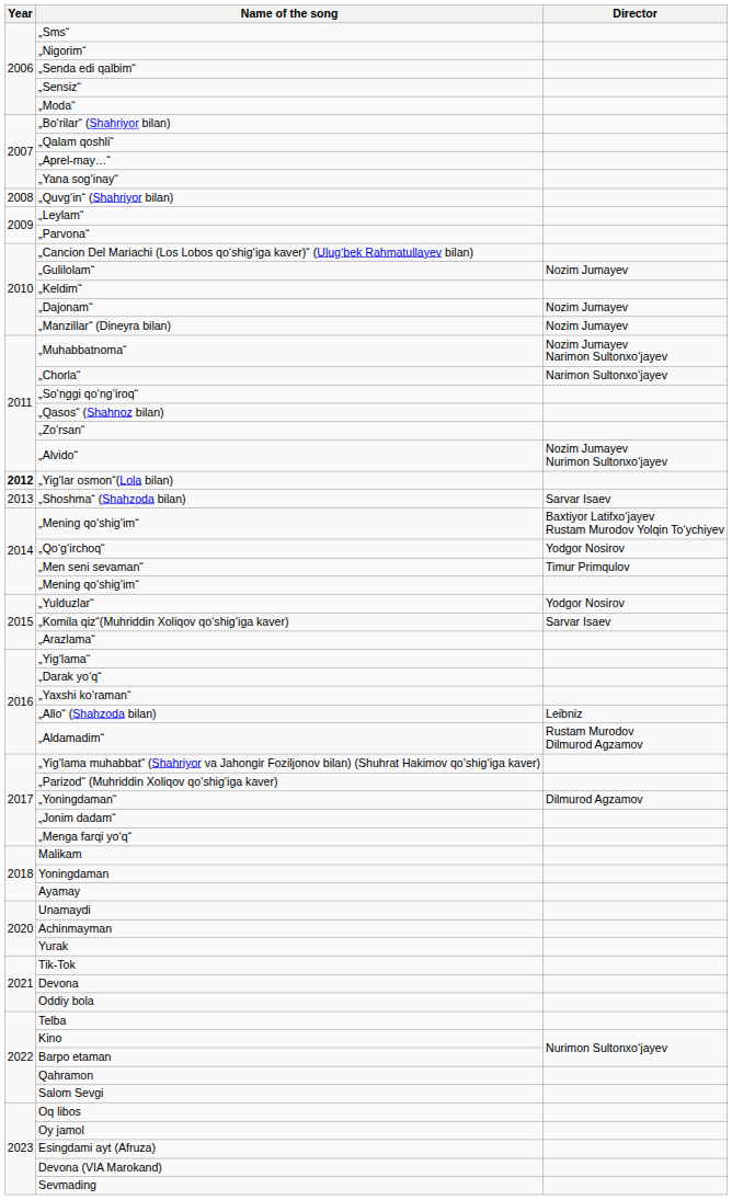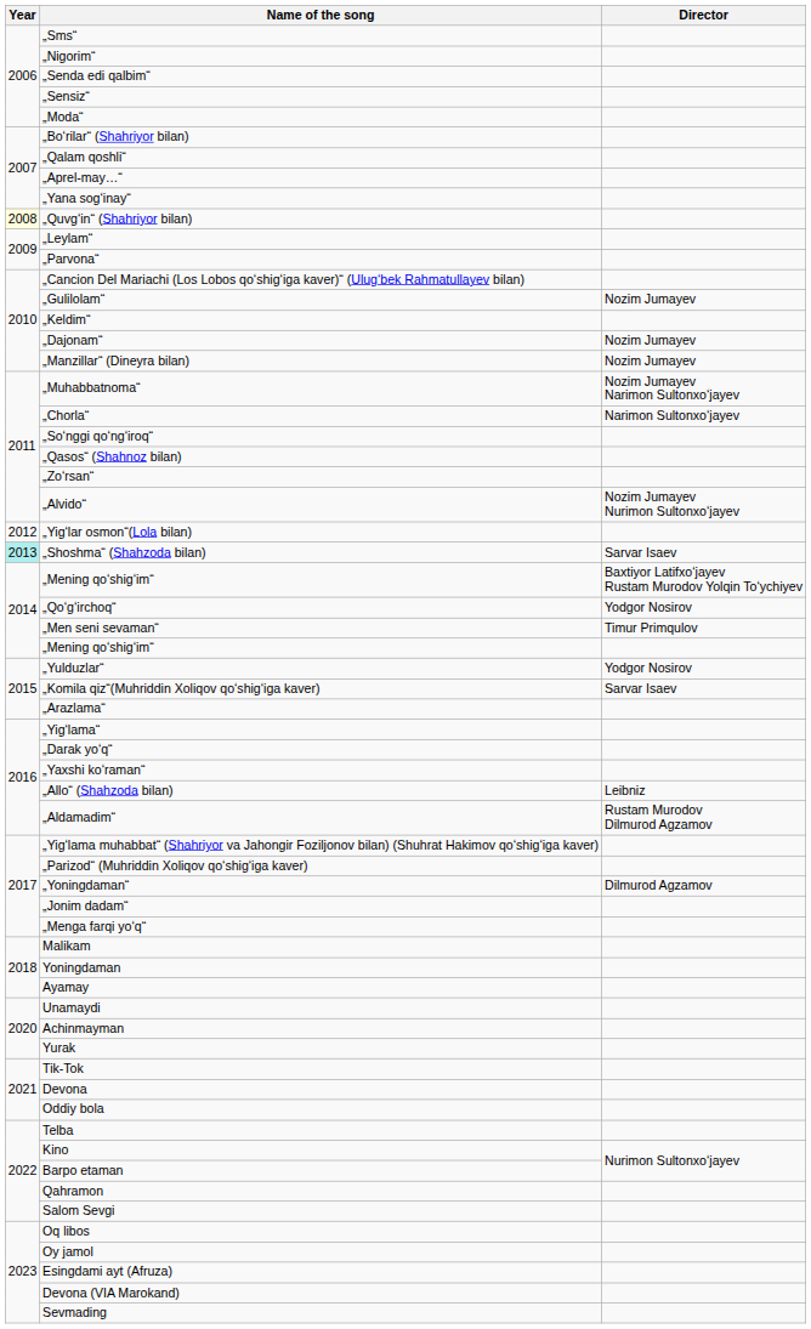„Quvgʻin“ (Shahriyor bilan) | Year: no background -> lightyellow background
„Yigʻlar osmon“(Lola bilan) | Year: bold -> normal
„Shoshma“ (Shahzoda bilan) | Year: no background -> paleturquoise background
